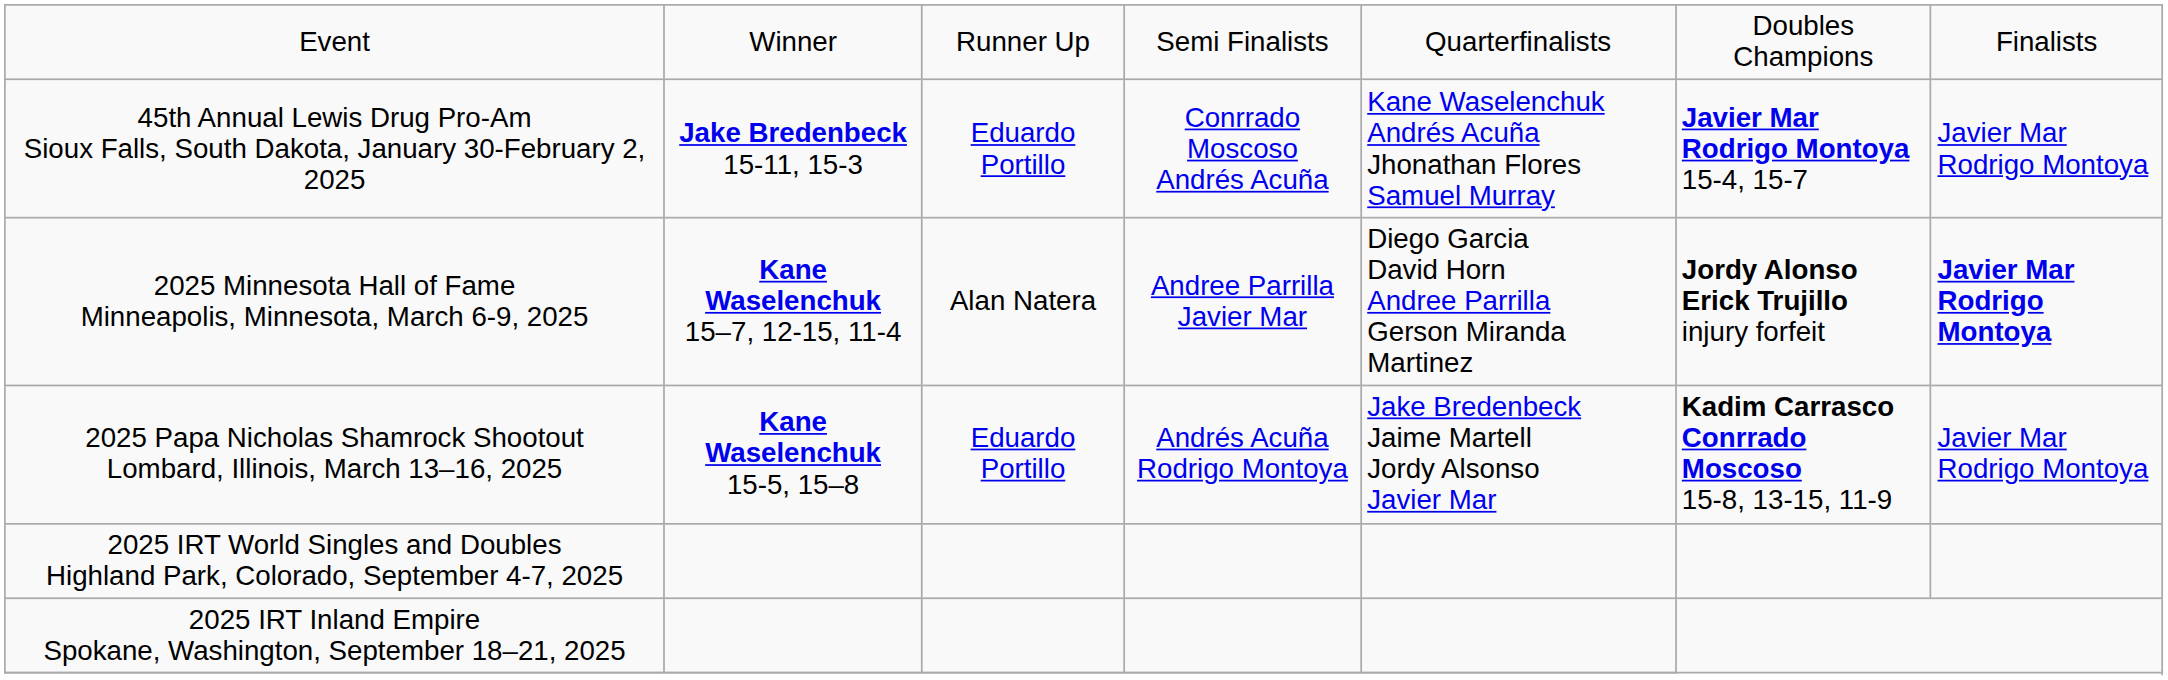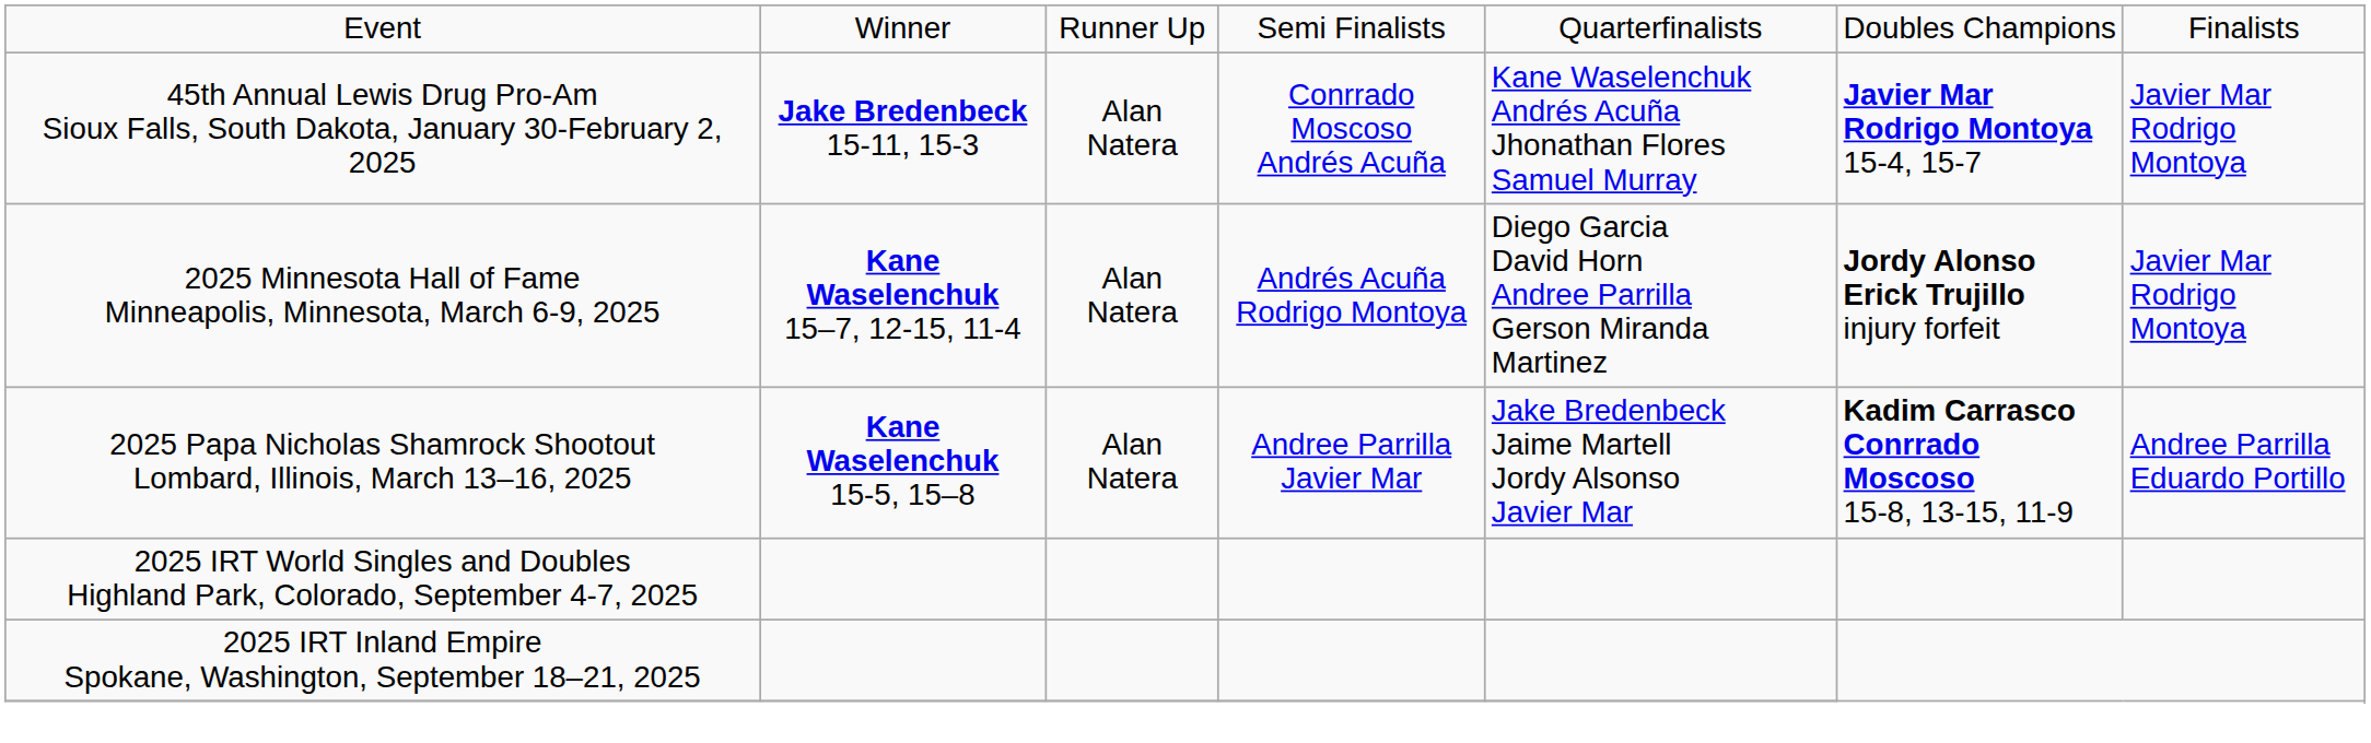row 2 | column 3: Eduardo Portillo -> Alan Natera
row 3 | column 4: Andree Parrilla Javier Mar -> Andrés Acuña Rodrigo Montoya
row 3 | column 7: bold -> normal
row 4 | column 3: Eduardo Portillo -> Alan Natera
row 4 | column 4: Andrés Acuña Rodrigo Montoya -> Andree Parrilla Javier Mar
row 4 | column 7: Javier Mar Rodrigo Montoya -> Andree Parrilla Eduardo Portillo
